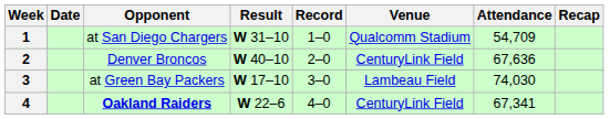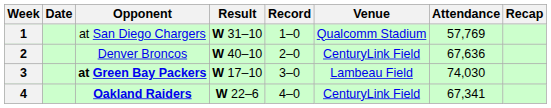1 | Attendance: 54,709 -> 57,769
3 | Opponent: normal -> bold
